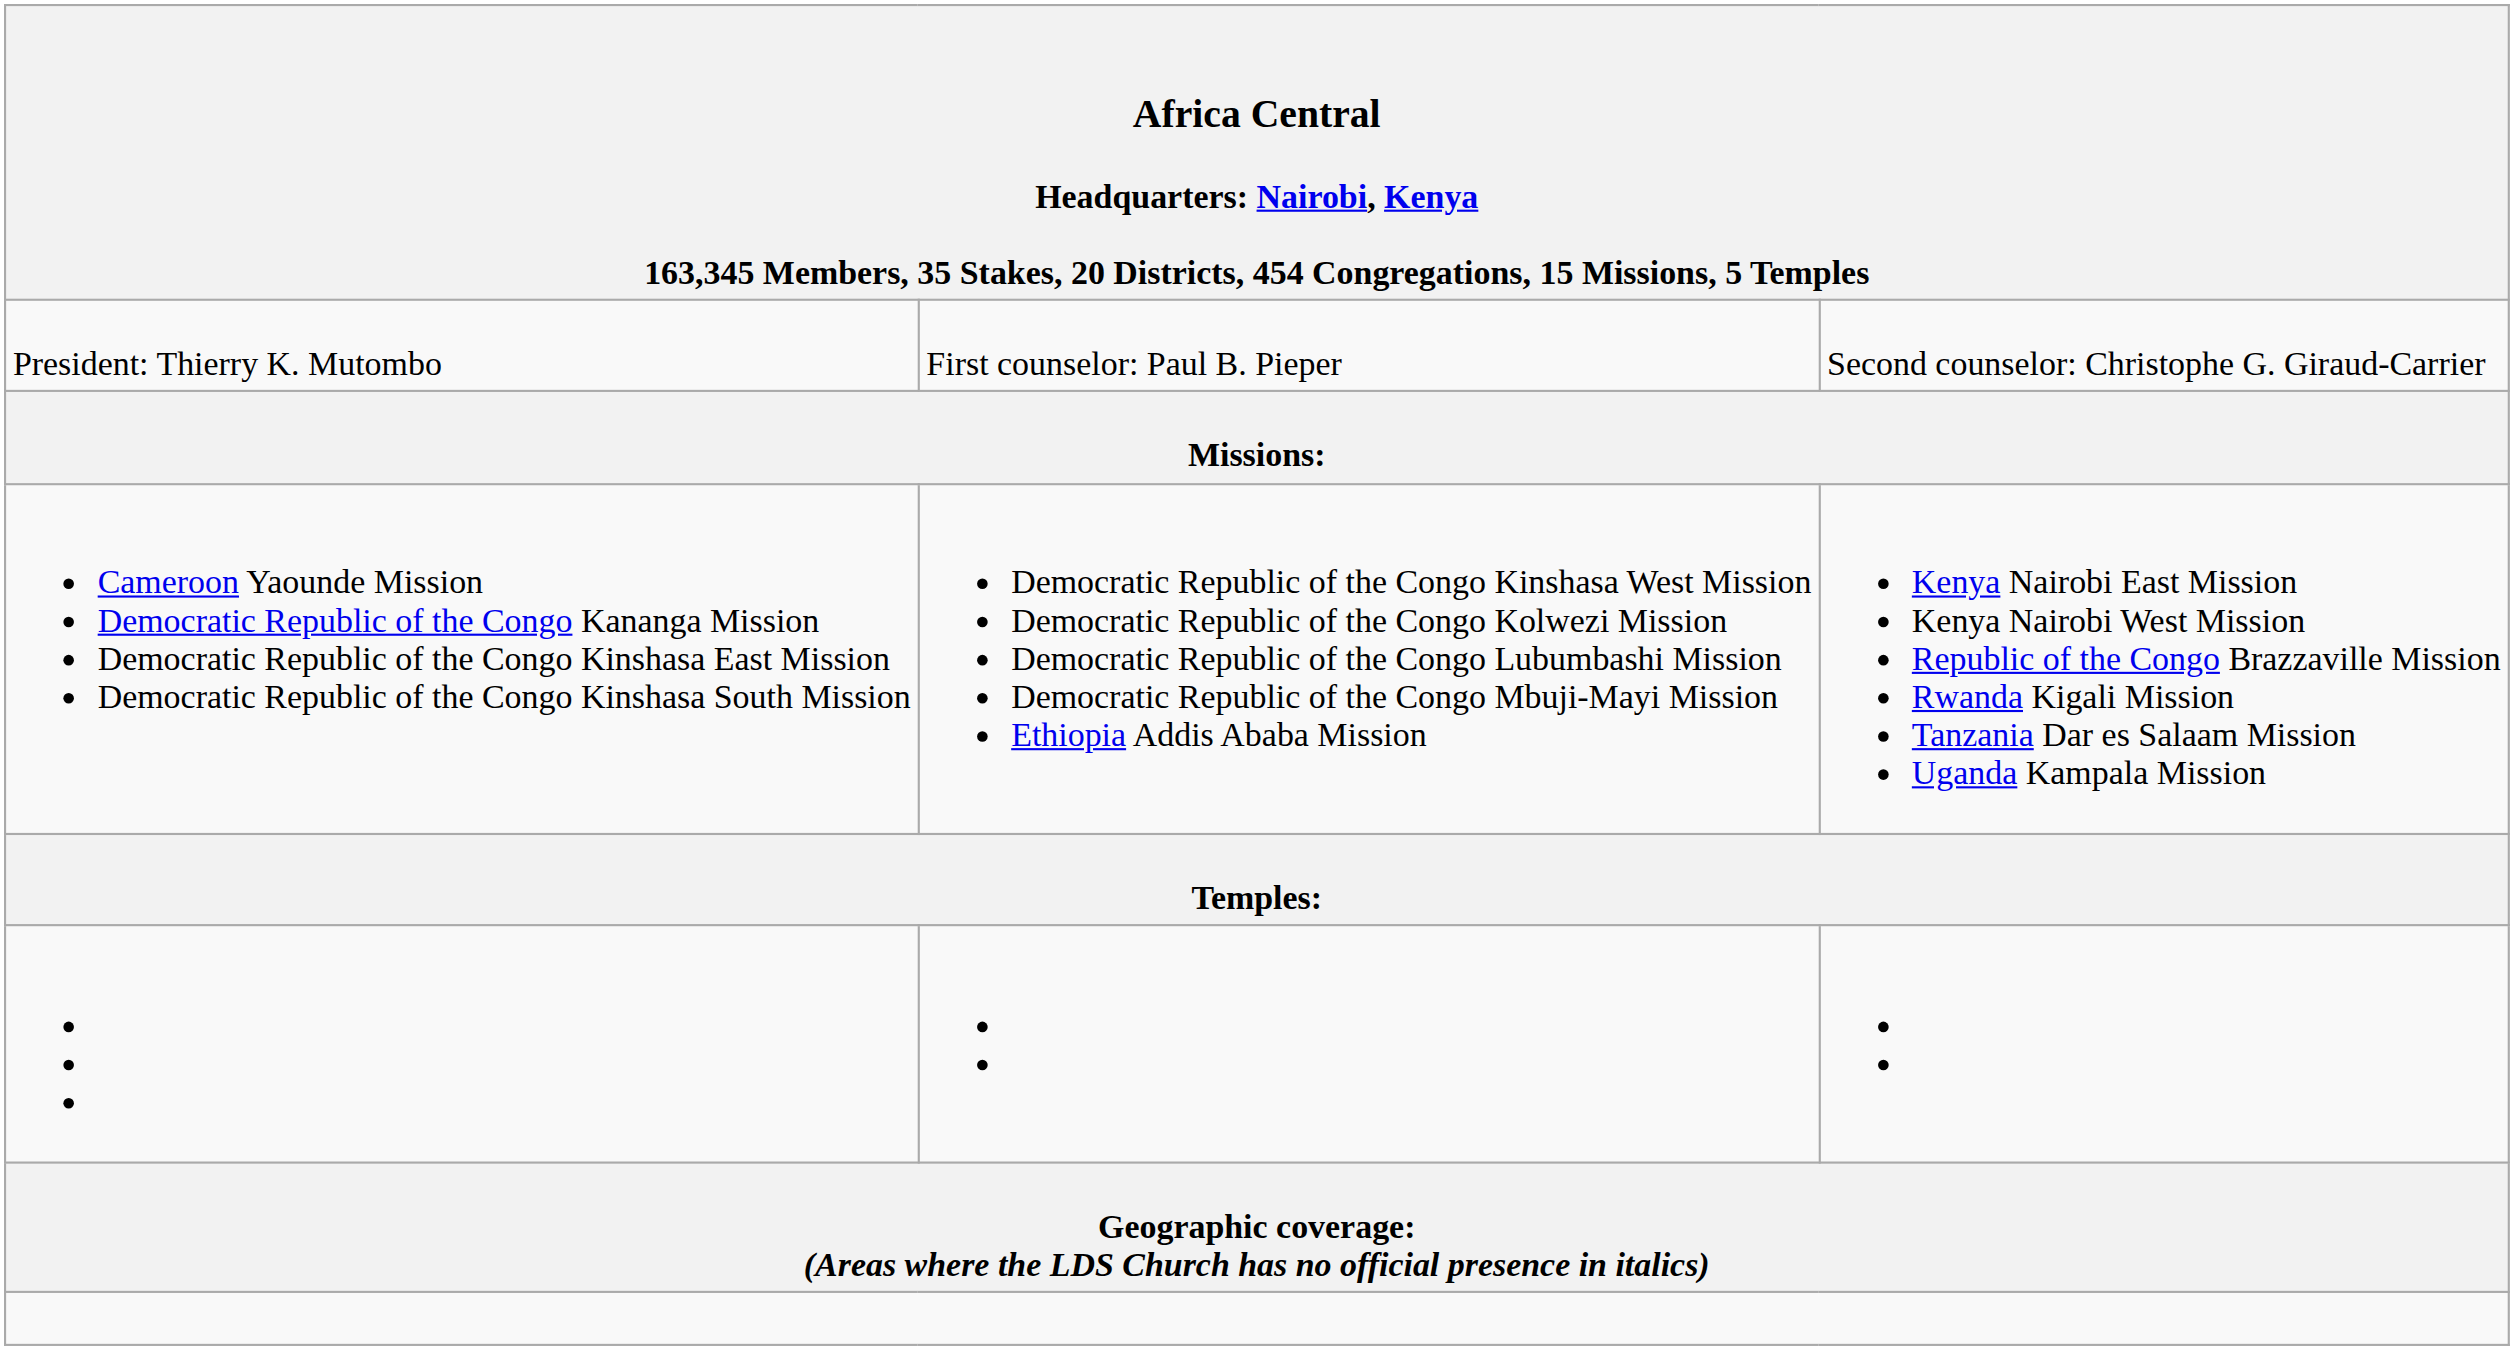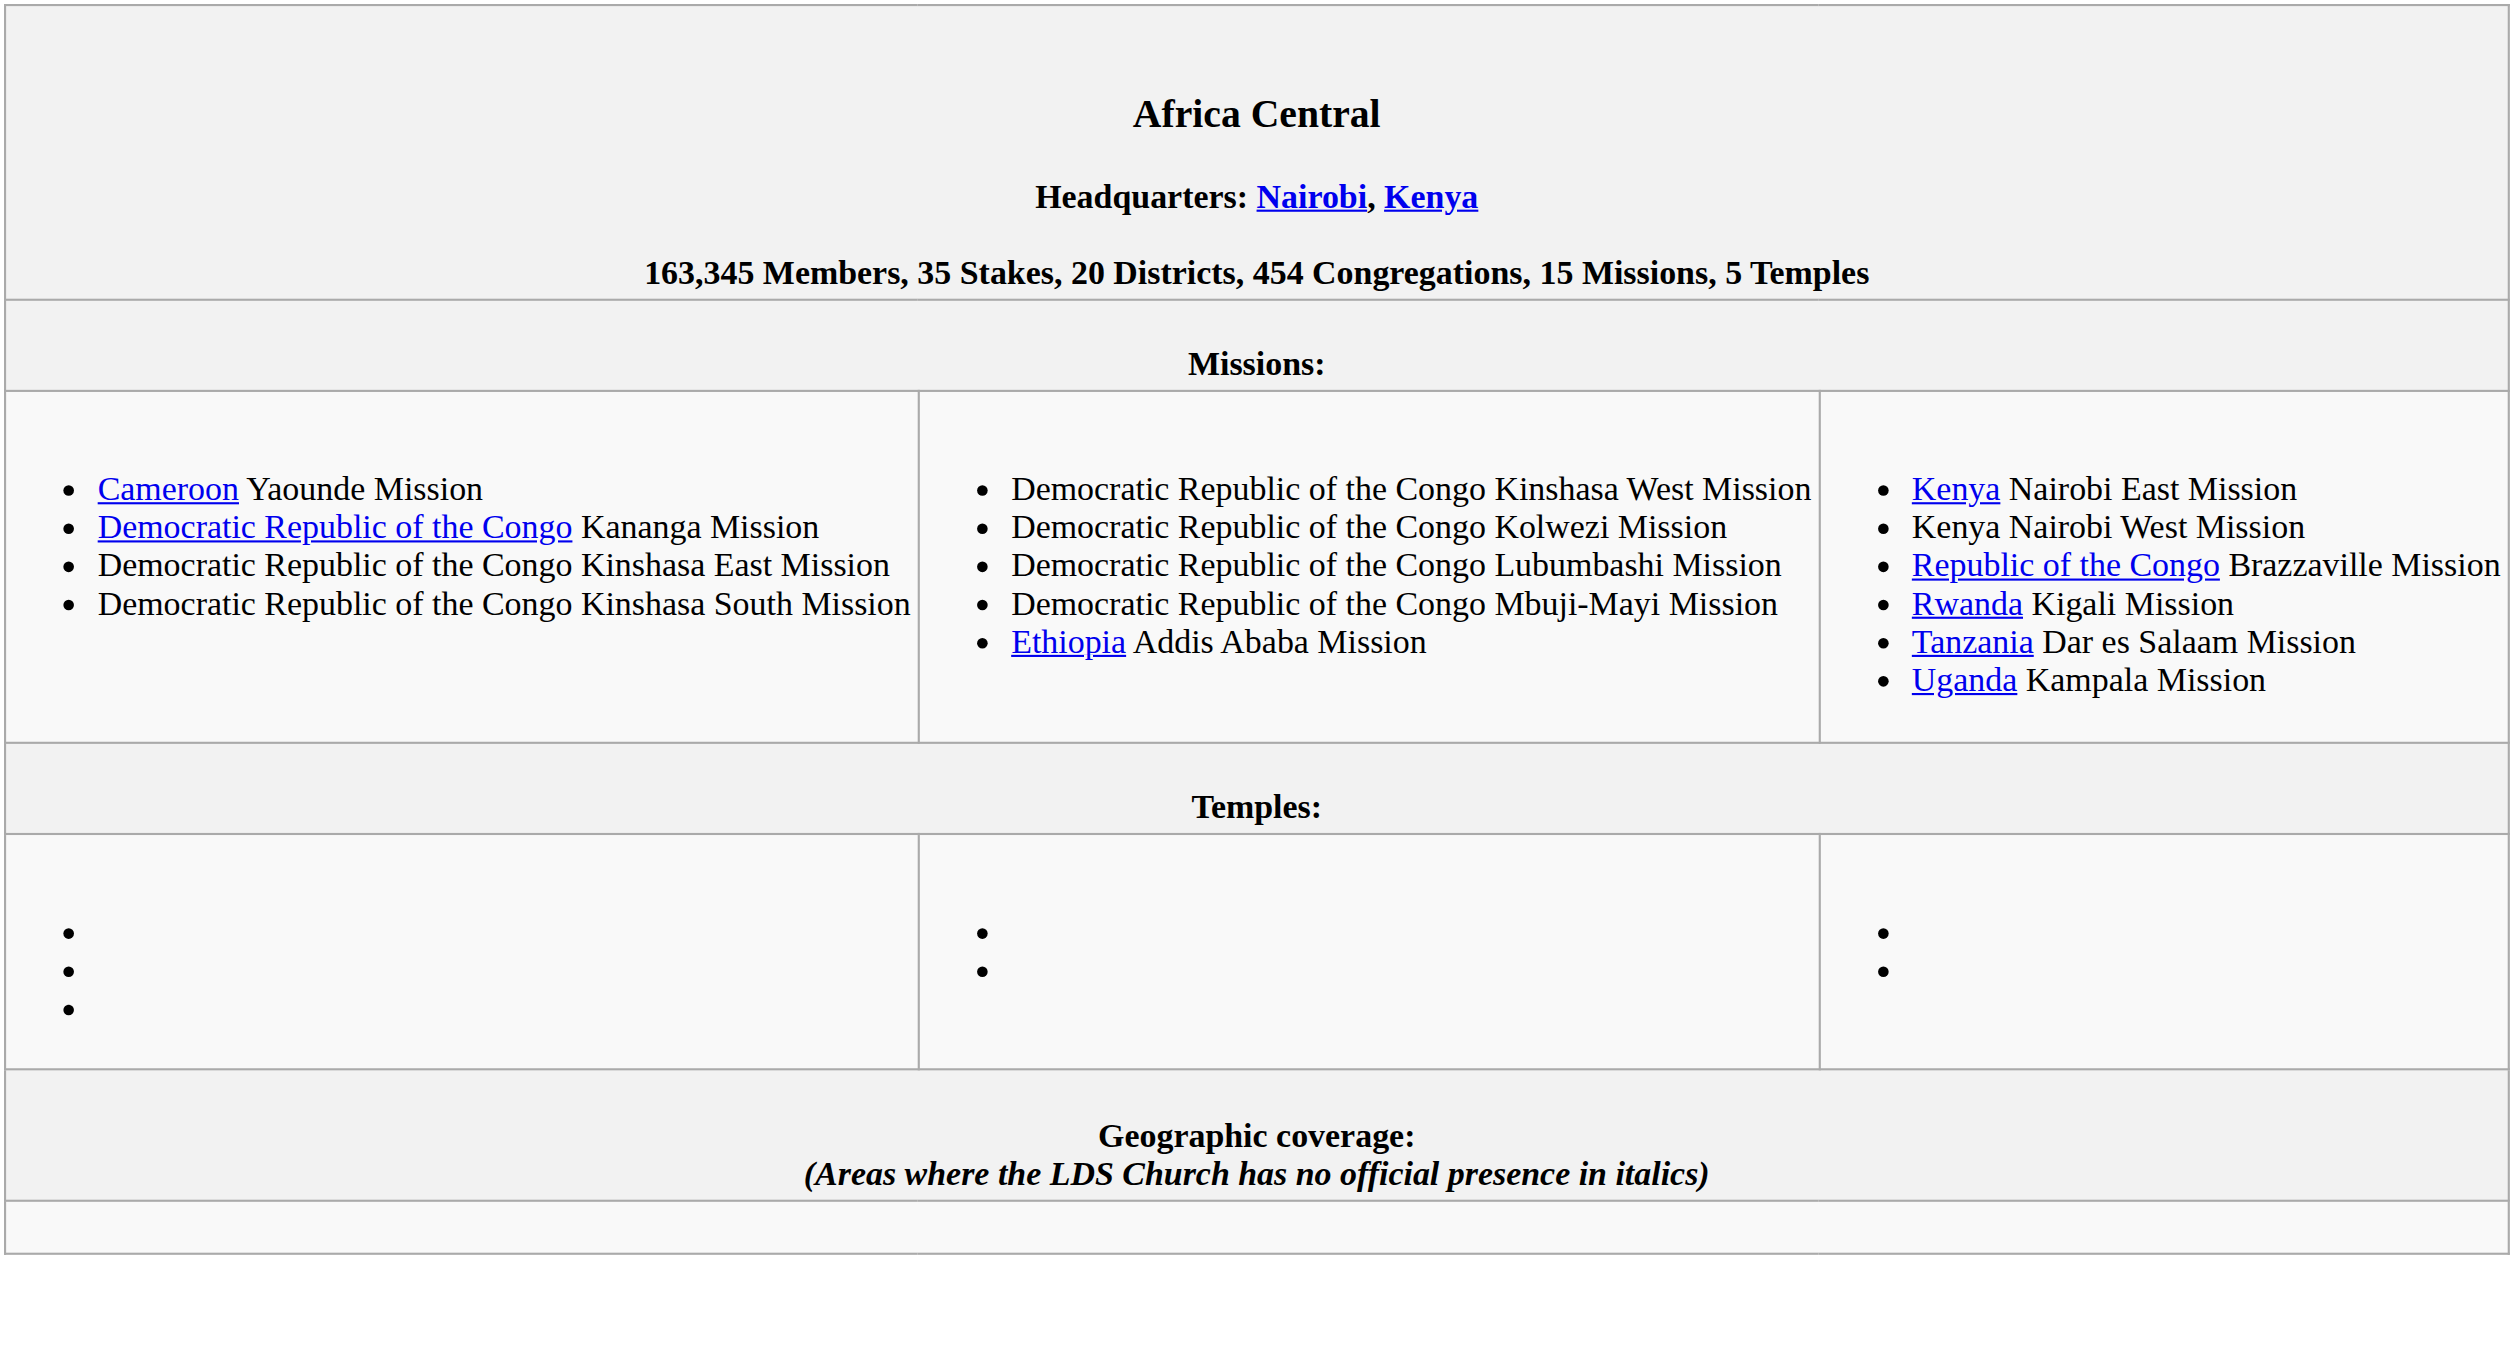- row: President: Thierry K. Mutombo | First counselor: Paul B. Pieper | Second counselor: Christophe G. Giraud-Carrier
